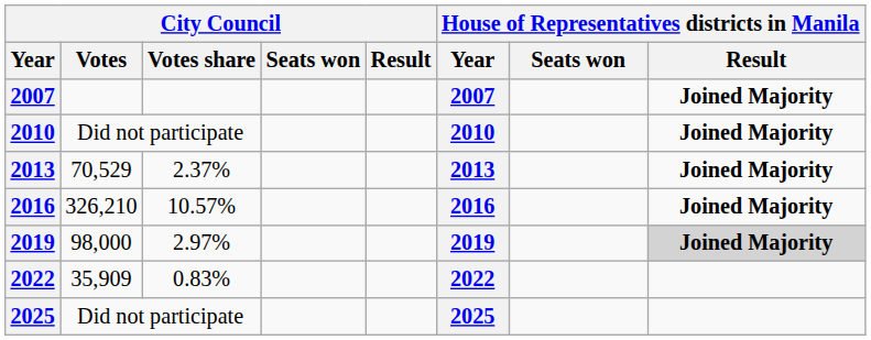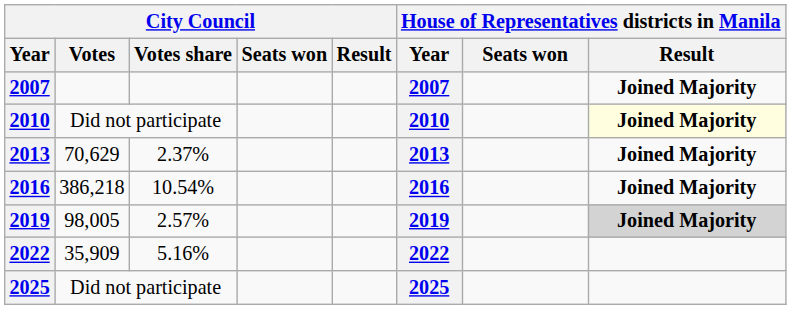row 4 | House of Representatives districts in Manila / Result: no background -> lightyellow background
row 5 | City Council / Votes: 70,529 -> 70,629
row 6 | City Council / Votes: 326,210 -> 386,218
row 6 | City Council / Votes share: 10.57% -> 10.54%
row 7 | City Council / Votes: 98,000 -> 98,005
row 7 | City Council / Votes share: 2.97% -> 2.57%
row 8 | City Council / Votes share: 0.83% -> 5.16%
